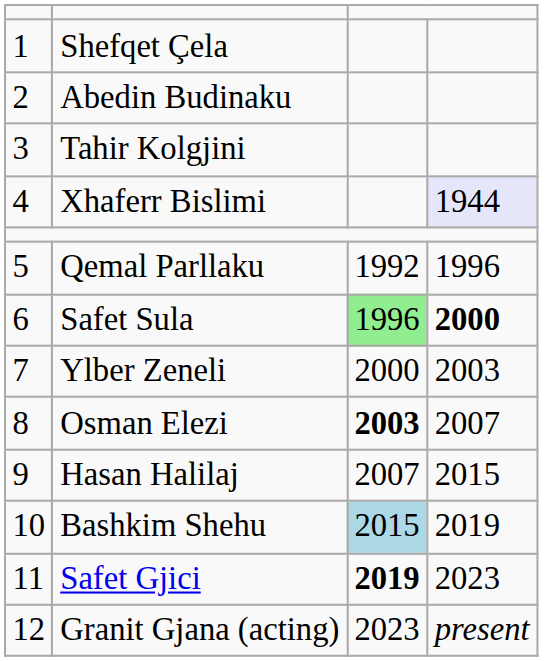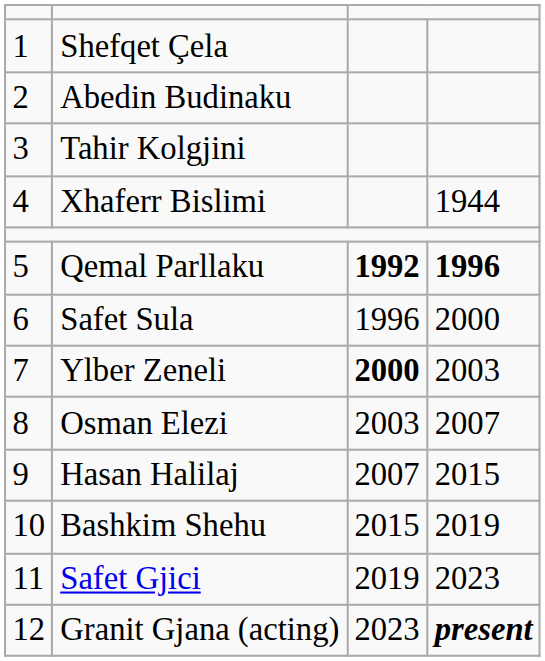Xhaferr Bislimi | column 4: lavender background -> no background
Qemal Parllaku | column 3: normal -> bold
Qemal Parllaku | column 4: normal -> bold
Safet Sula | column 3: lightgreen background -> no background
Safet Sula | column 4: bold -> normal
Ylber Zeneli | column 3: normal -> bold
Osman Elezi | column 3: bold -> normal
Bashkim Shehu | column 3: lightblue background -> no background
Safet Gjici | column 3: bold -> normal
Granit Gjana (acting) | column 4: normal -> bold
